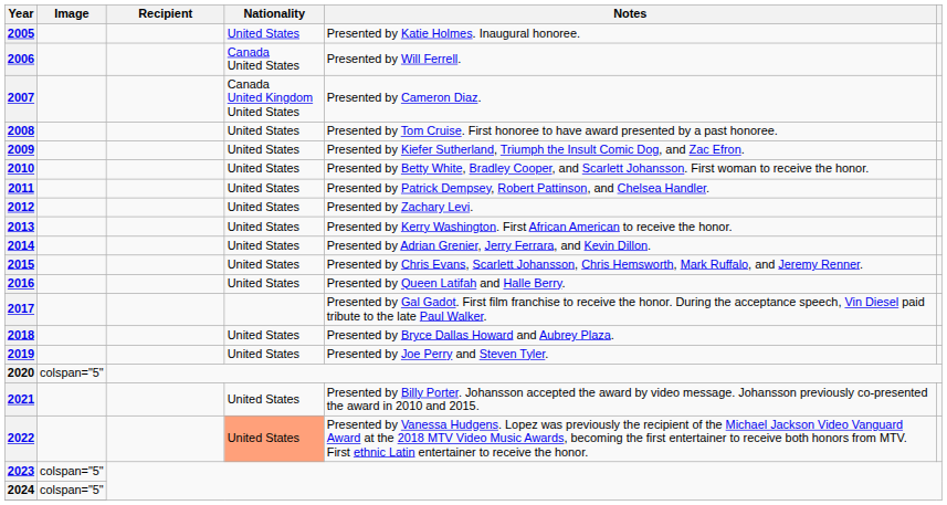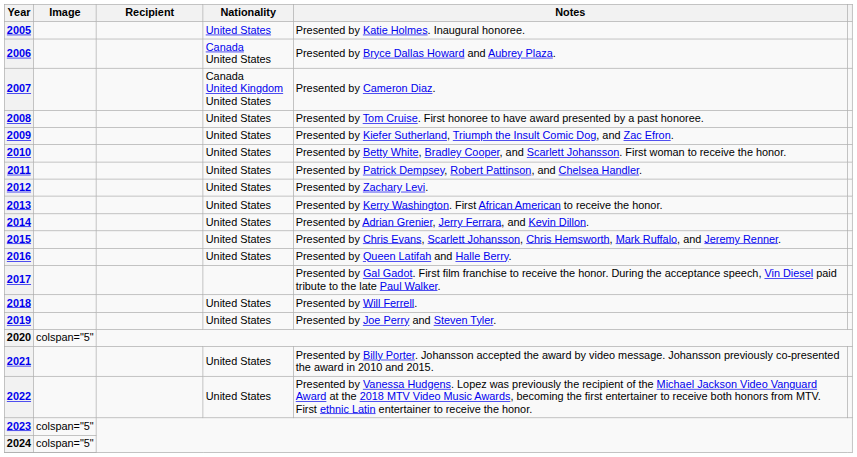2006 | Notes: Presented by Will Ferrell. -> Presented by Bryce Dallas Howard and Aubrey Plaza.
2018 | Notes: Presented by Bryce Dallas Howard and Aubrey Plaza. -> Presented by Will Ferrell.
2022 | Nationality: lightsalmon background -> no background
